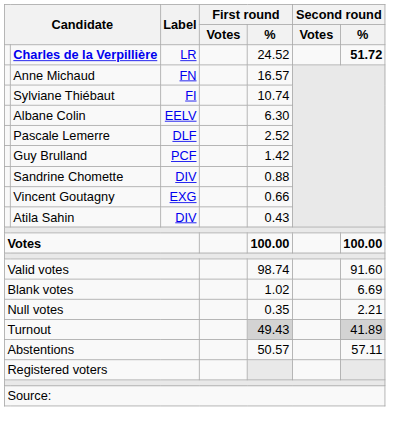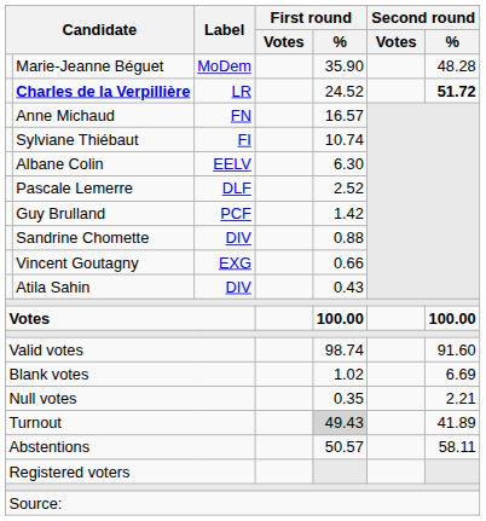+ row: Marie-Jeanne Béguet | MoDem | 35.90 | 48.28
Turnout | Second round / %: lightgrey background -> no background
Abstentions | Second round / %: 57.11 -> 58.11
